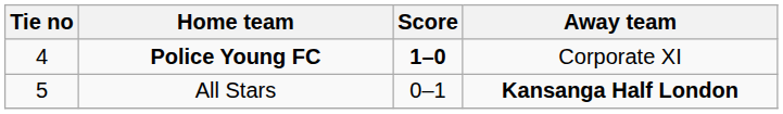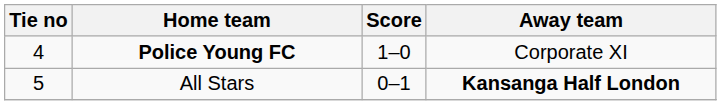Police Young FC | Score: bold -> normal
